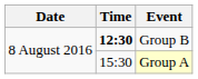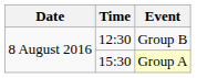Group B | Time: bold -> normal
